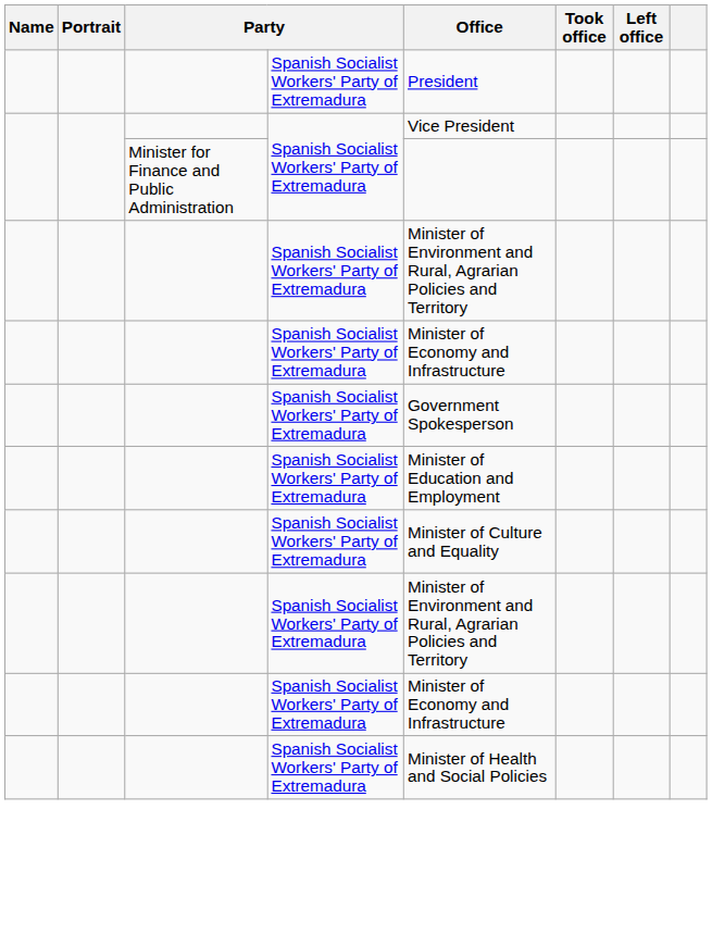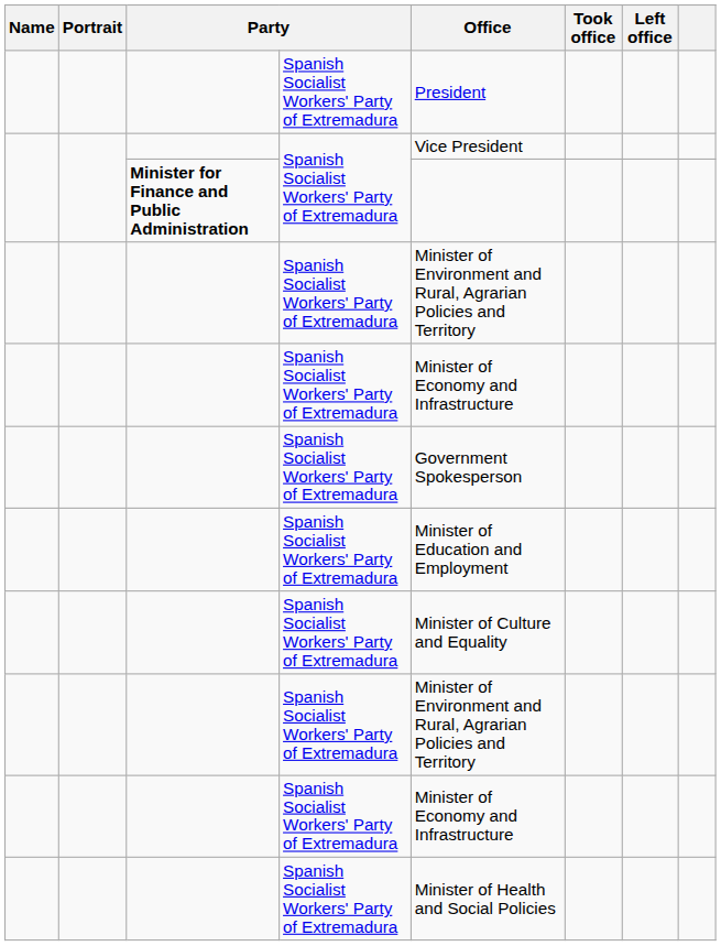Minister for Finance and Public Administration | column 3: normal -> bold
